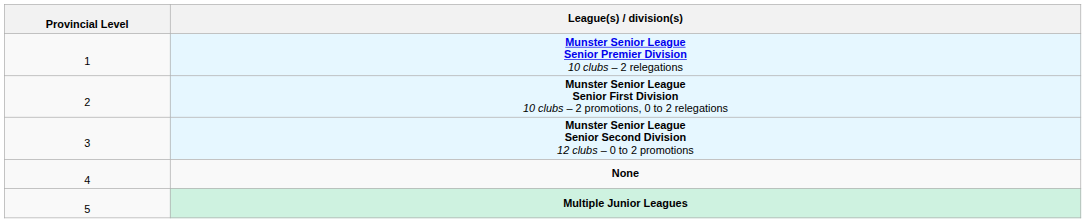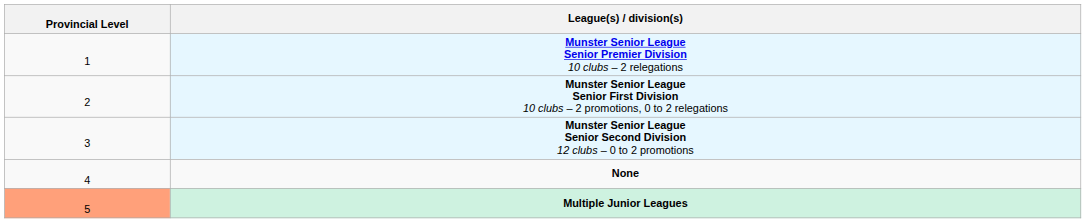Multiple Junior Leagues | Provincial Level: no background -> lightsalmon background
